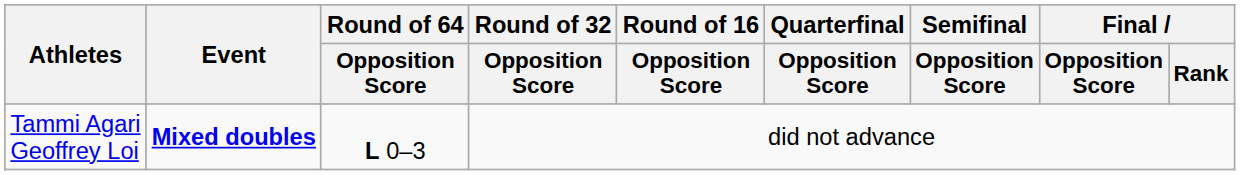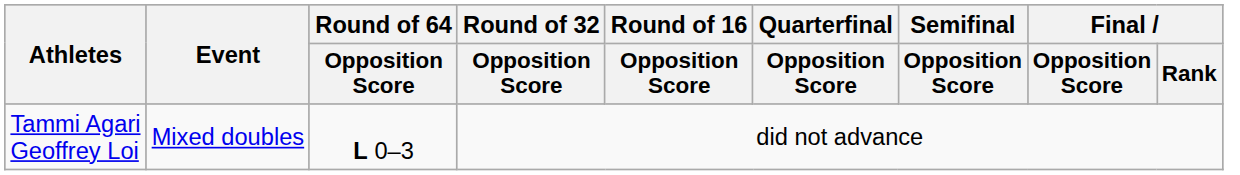Tammi Agari Geoffrey Loi | Event: bold -> normal
